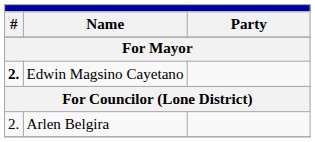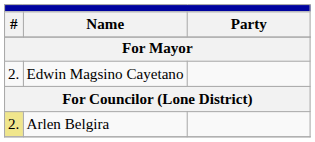Edwin Magsino Cayetano | column 1: bold -> normal
Arlen Belgira | column 1: no background -> khaki background
